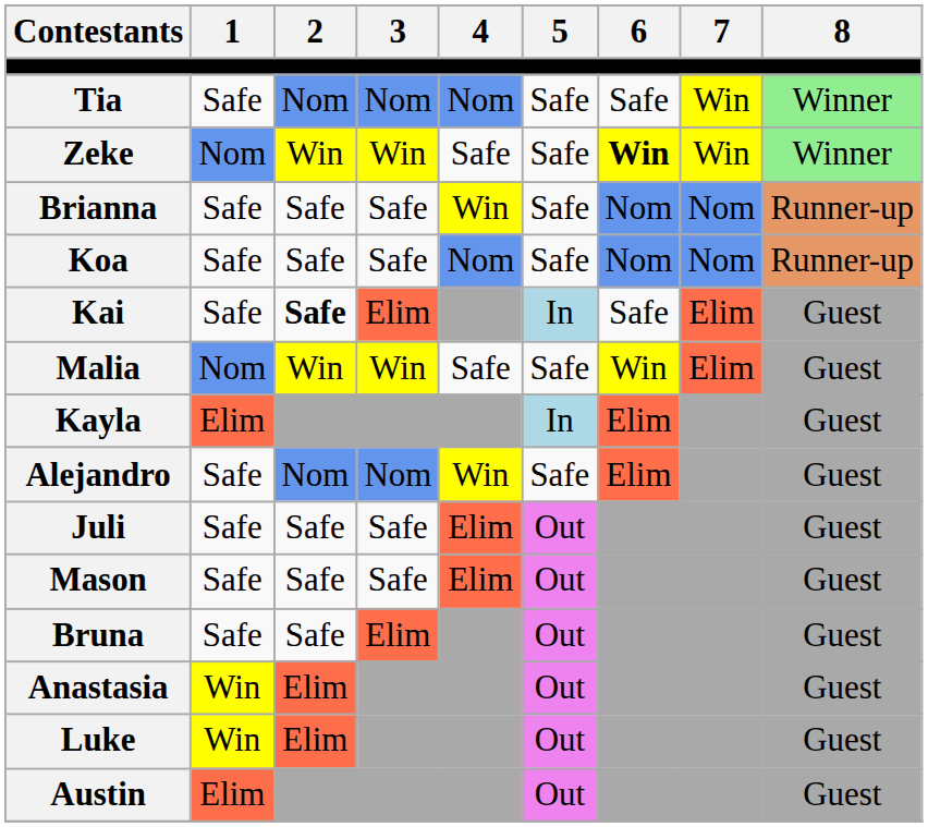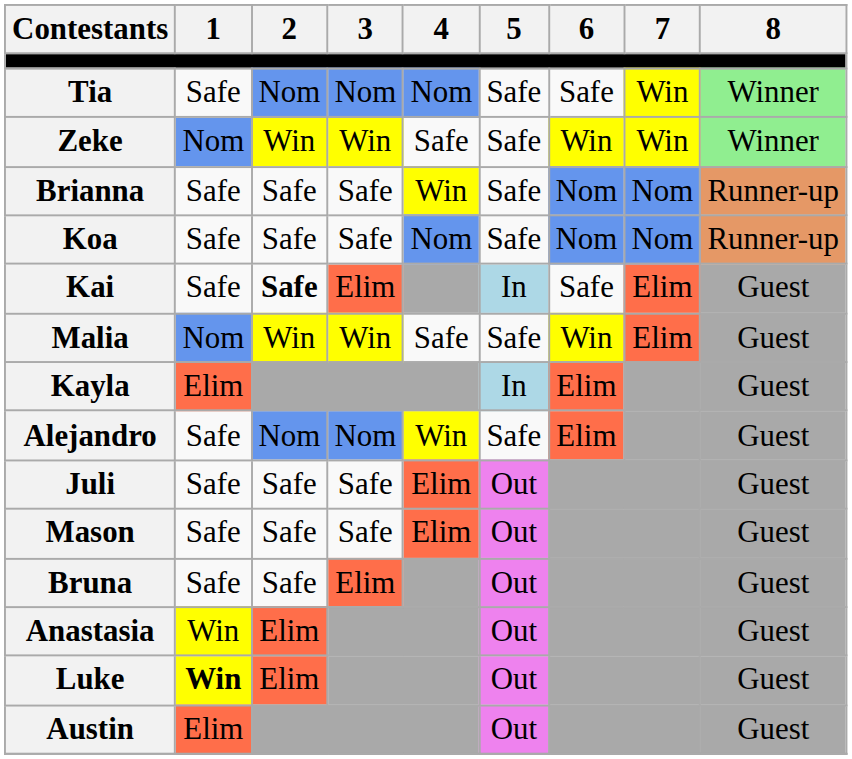Zeke | 6: bold -> normal
Luke | 1: normal -> bold
